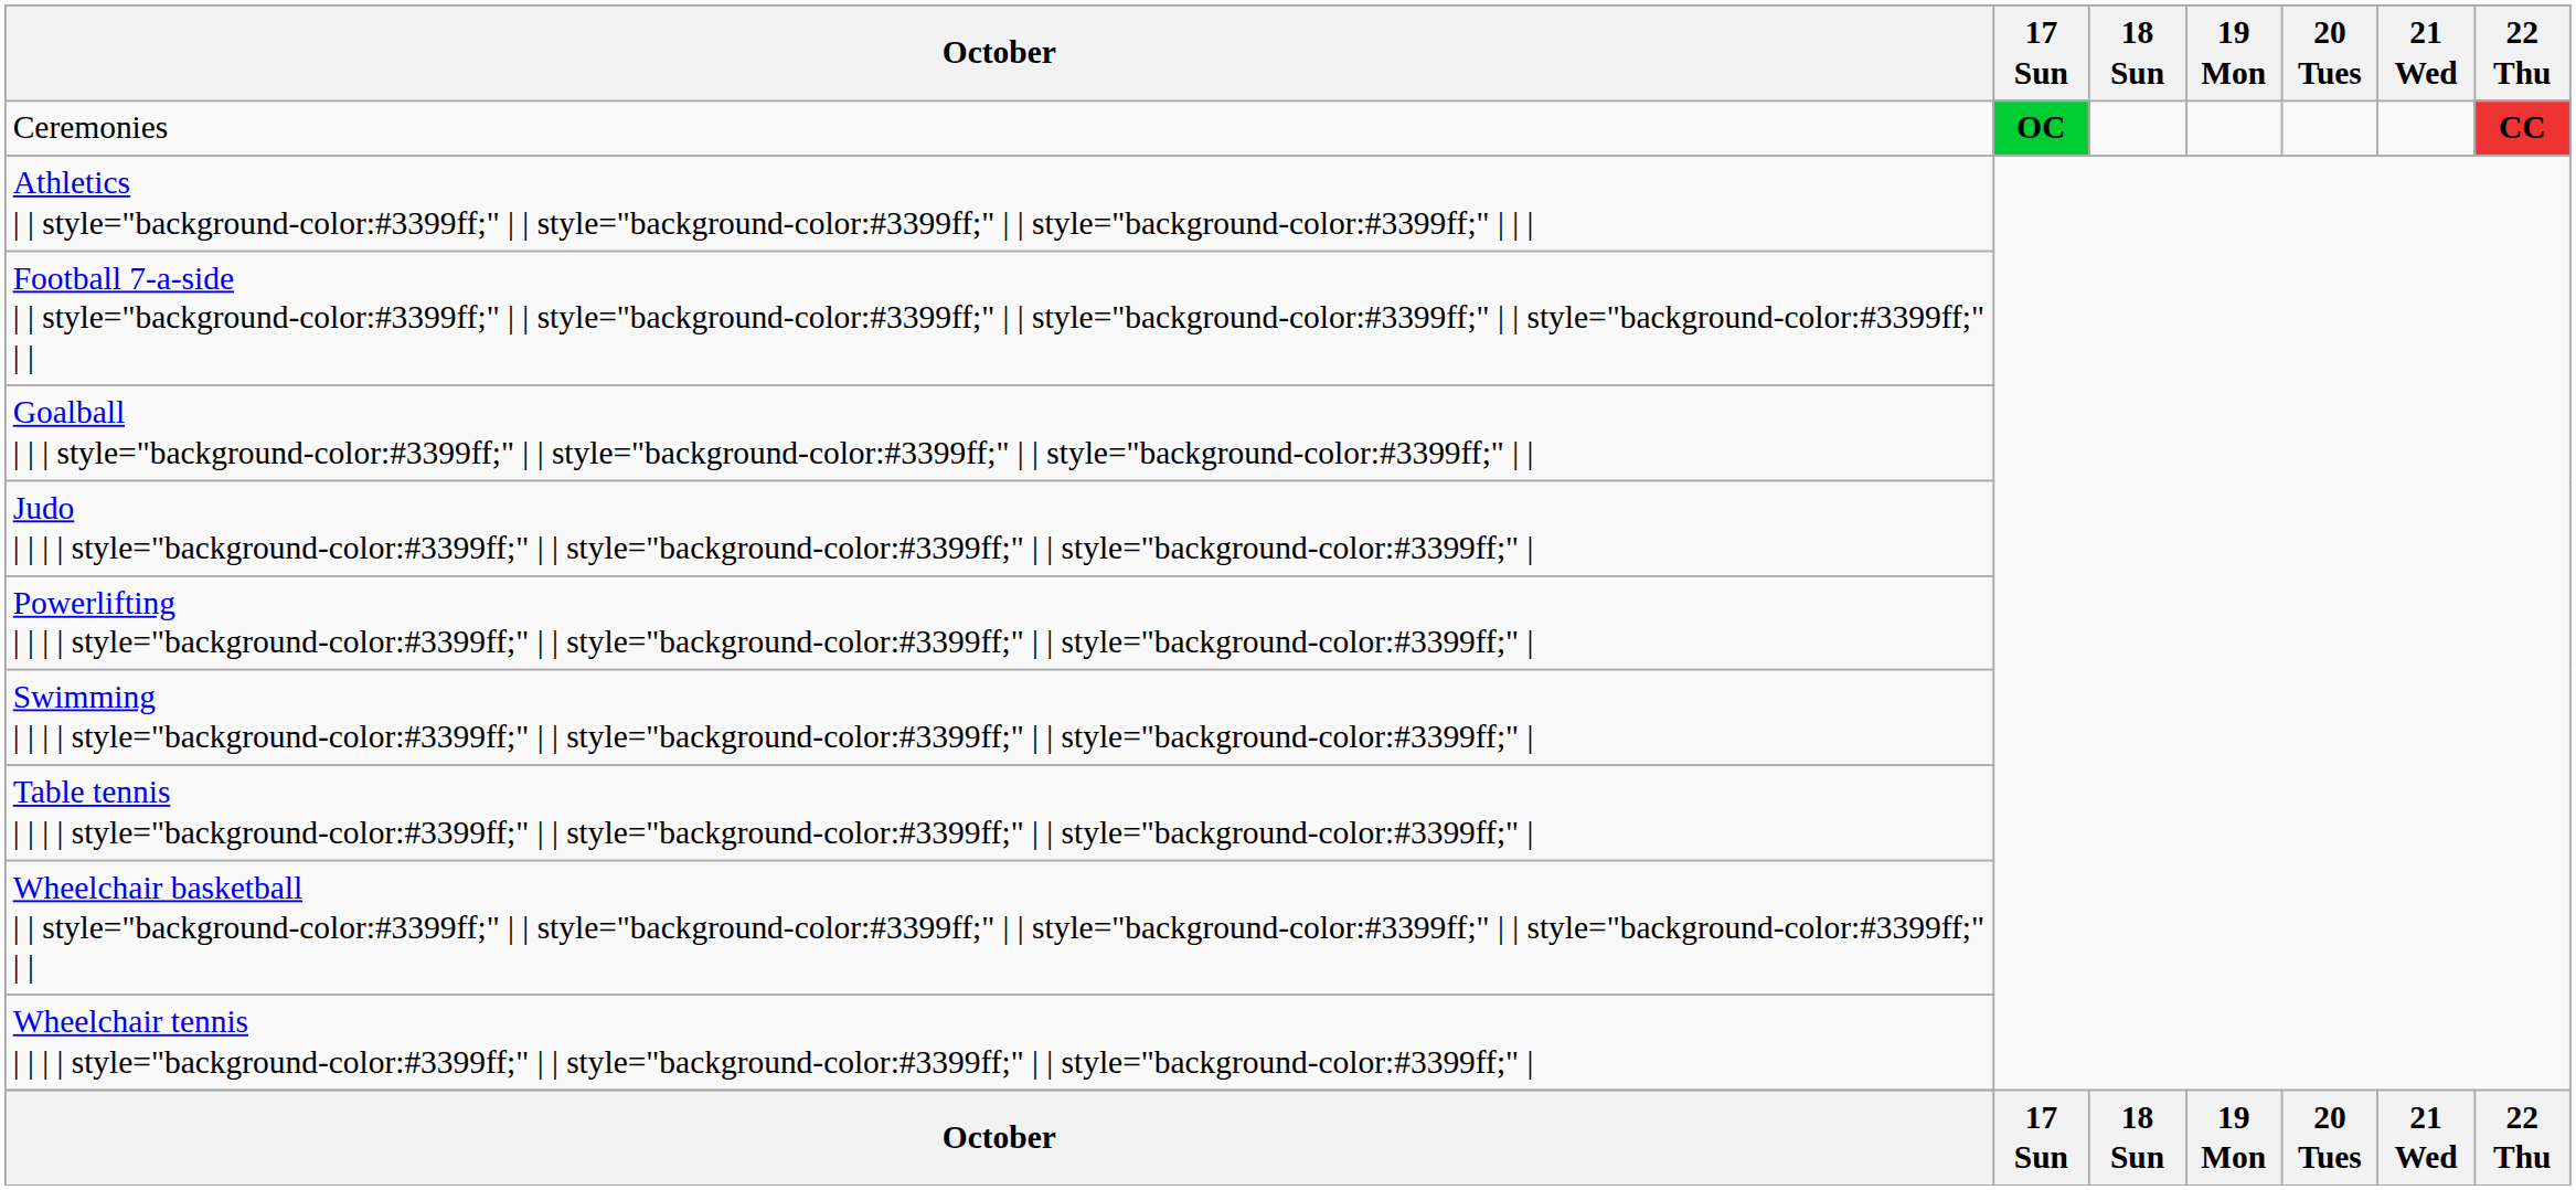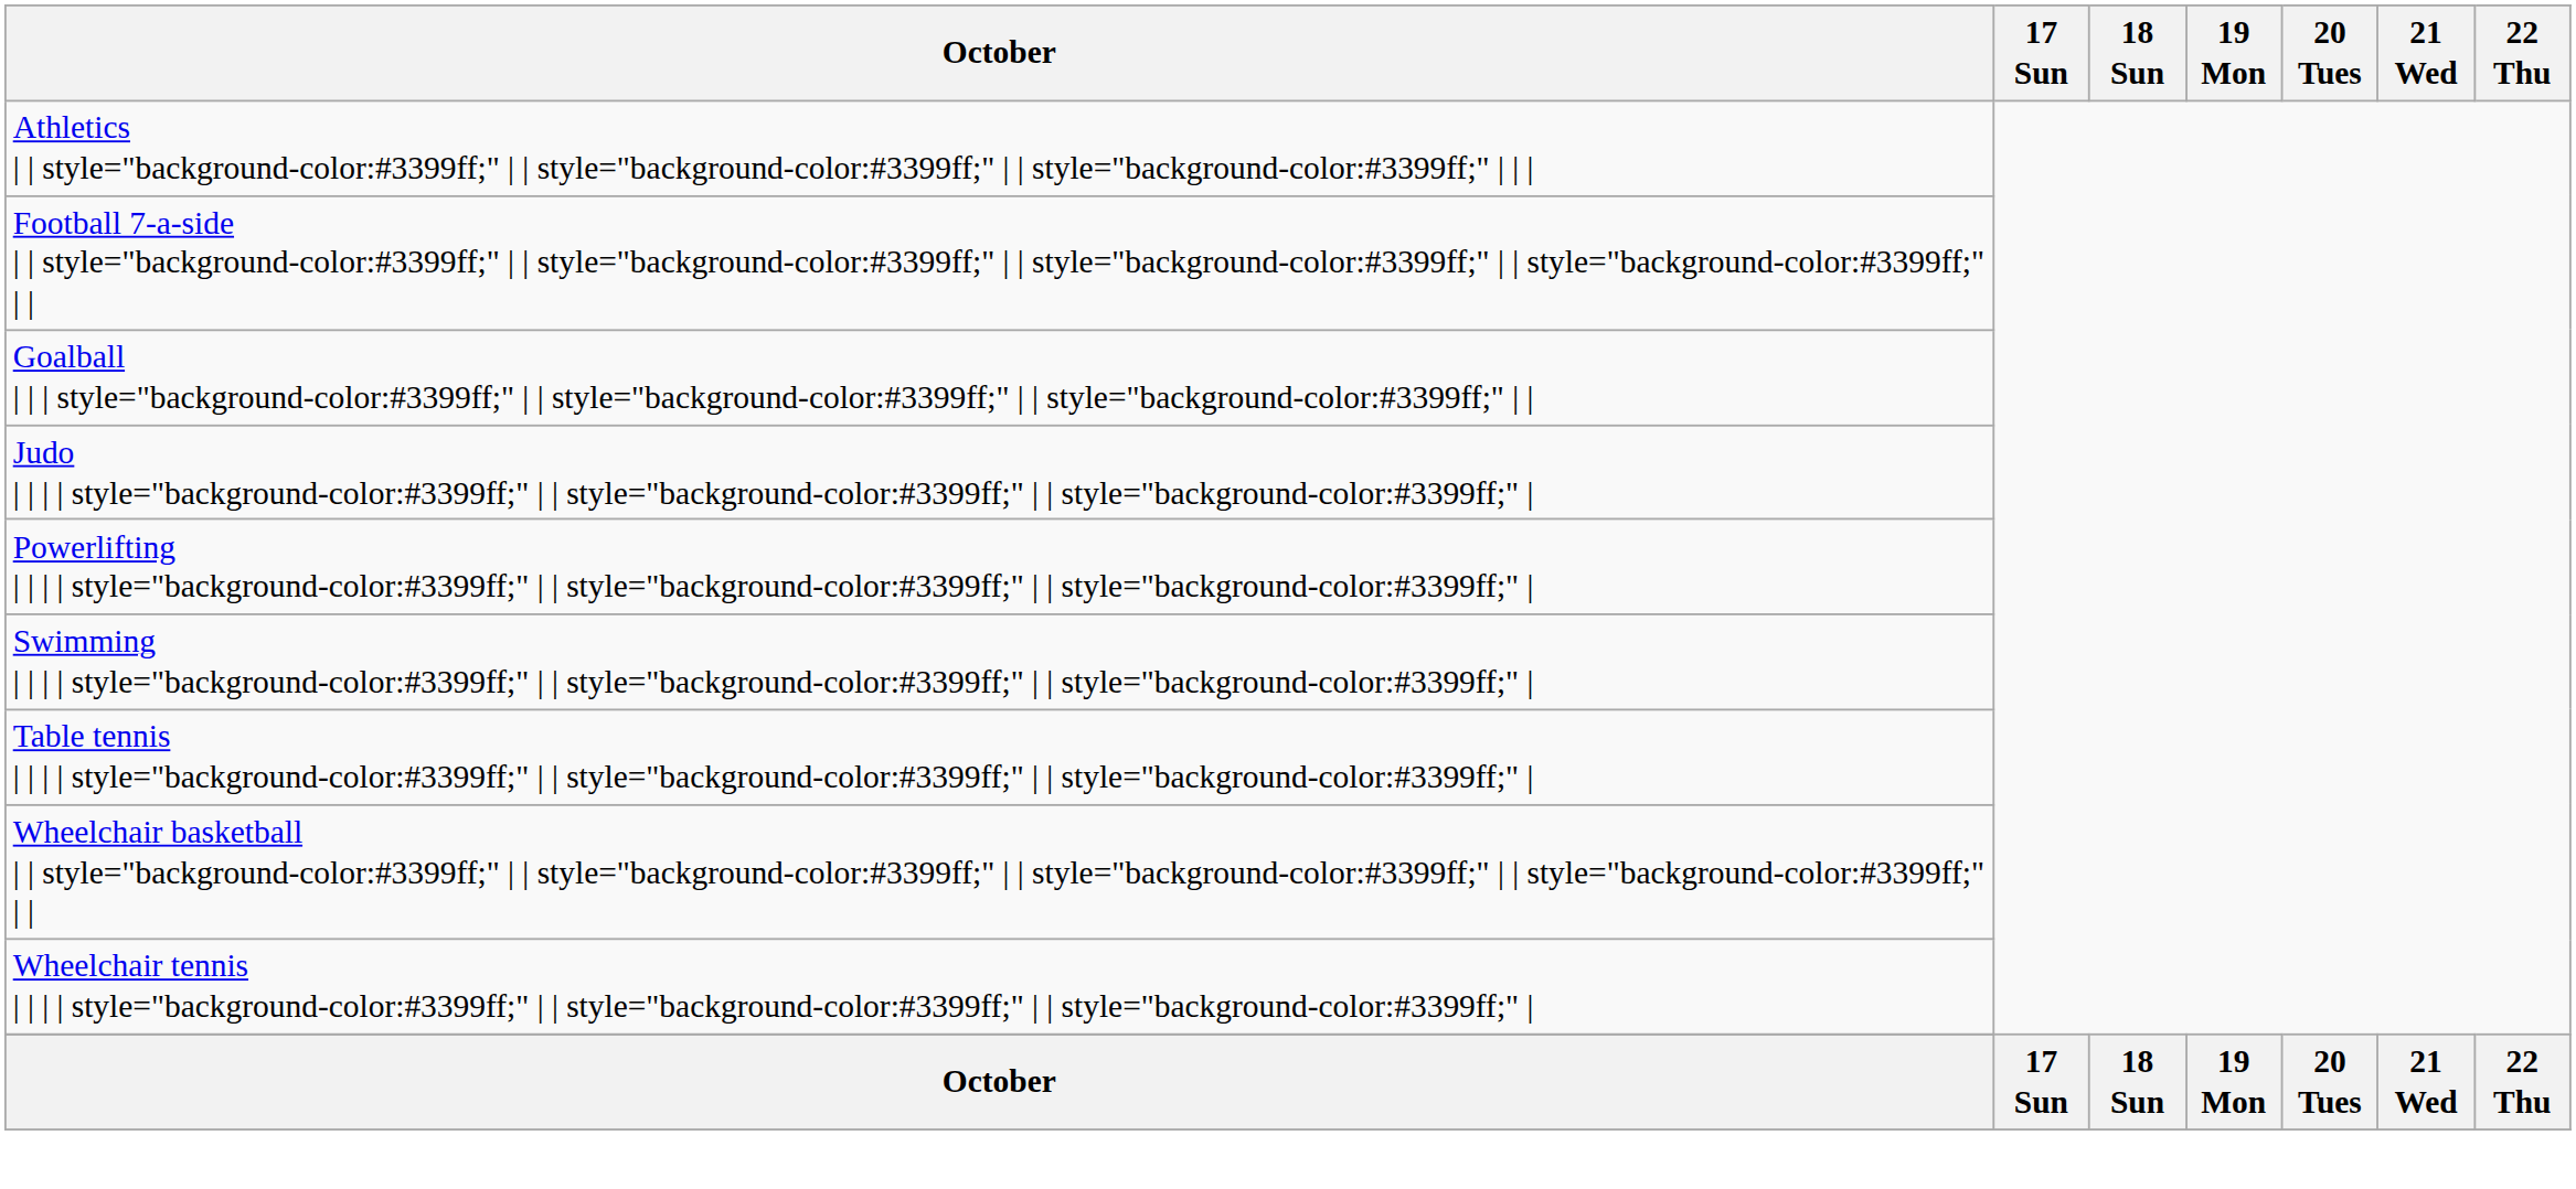- row: Ceremonies | OC | CC
